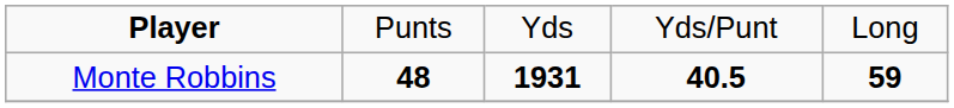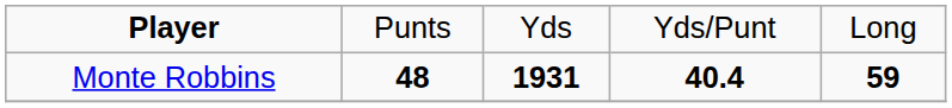Monte Robbins | column 4: 40.5 -> 40.4
